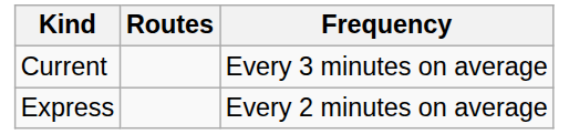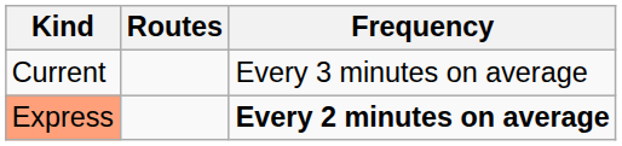row 3 | Kind: no background -> lightsalmon background
row 3 | Frequency: normal -> bold
